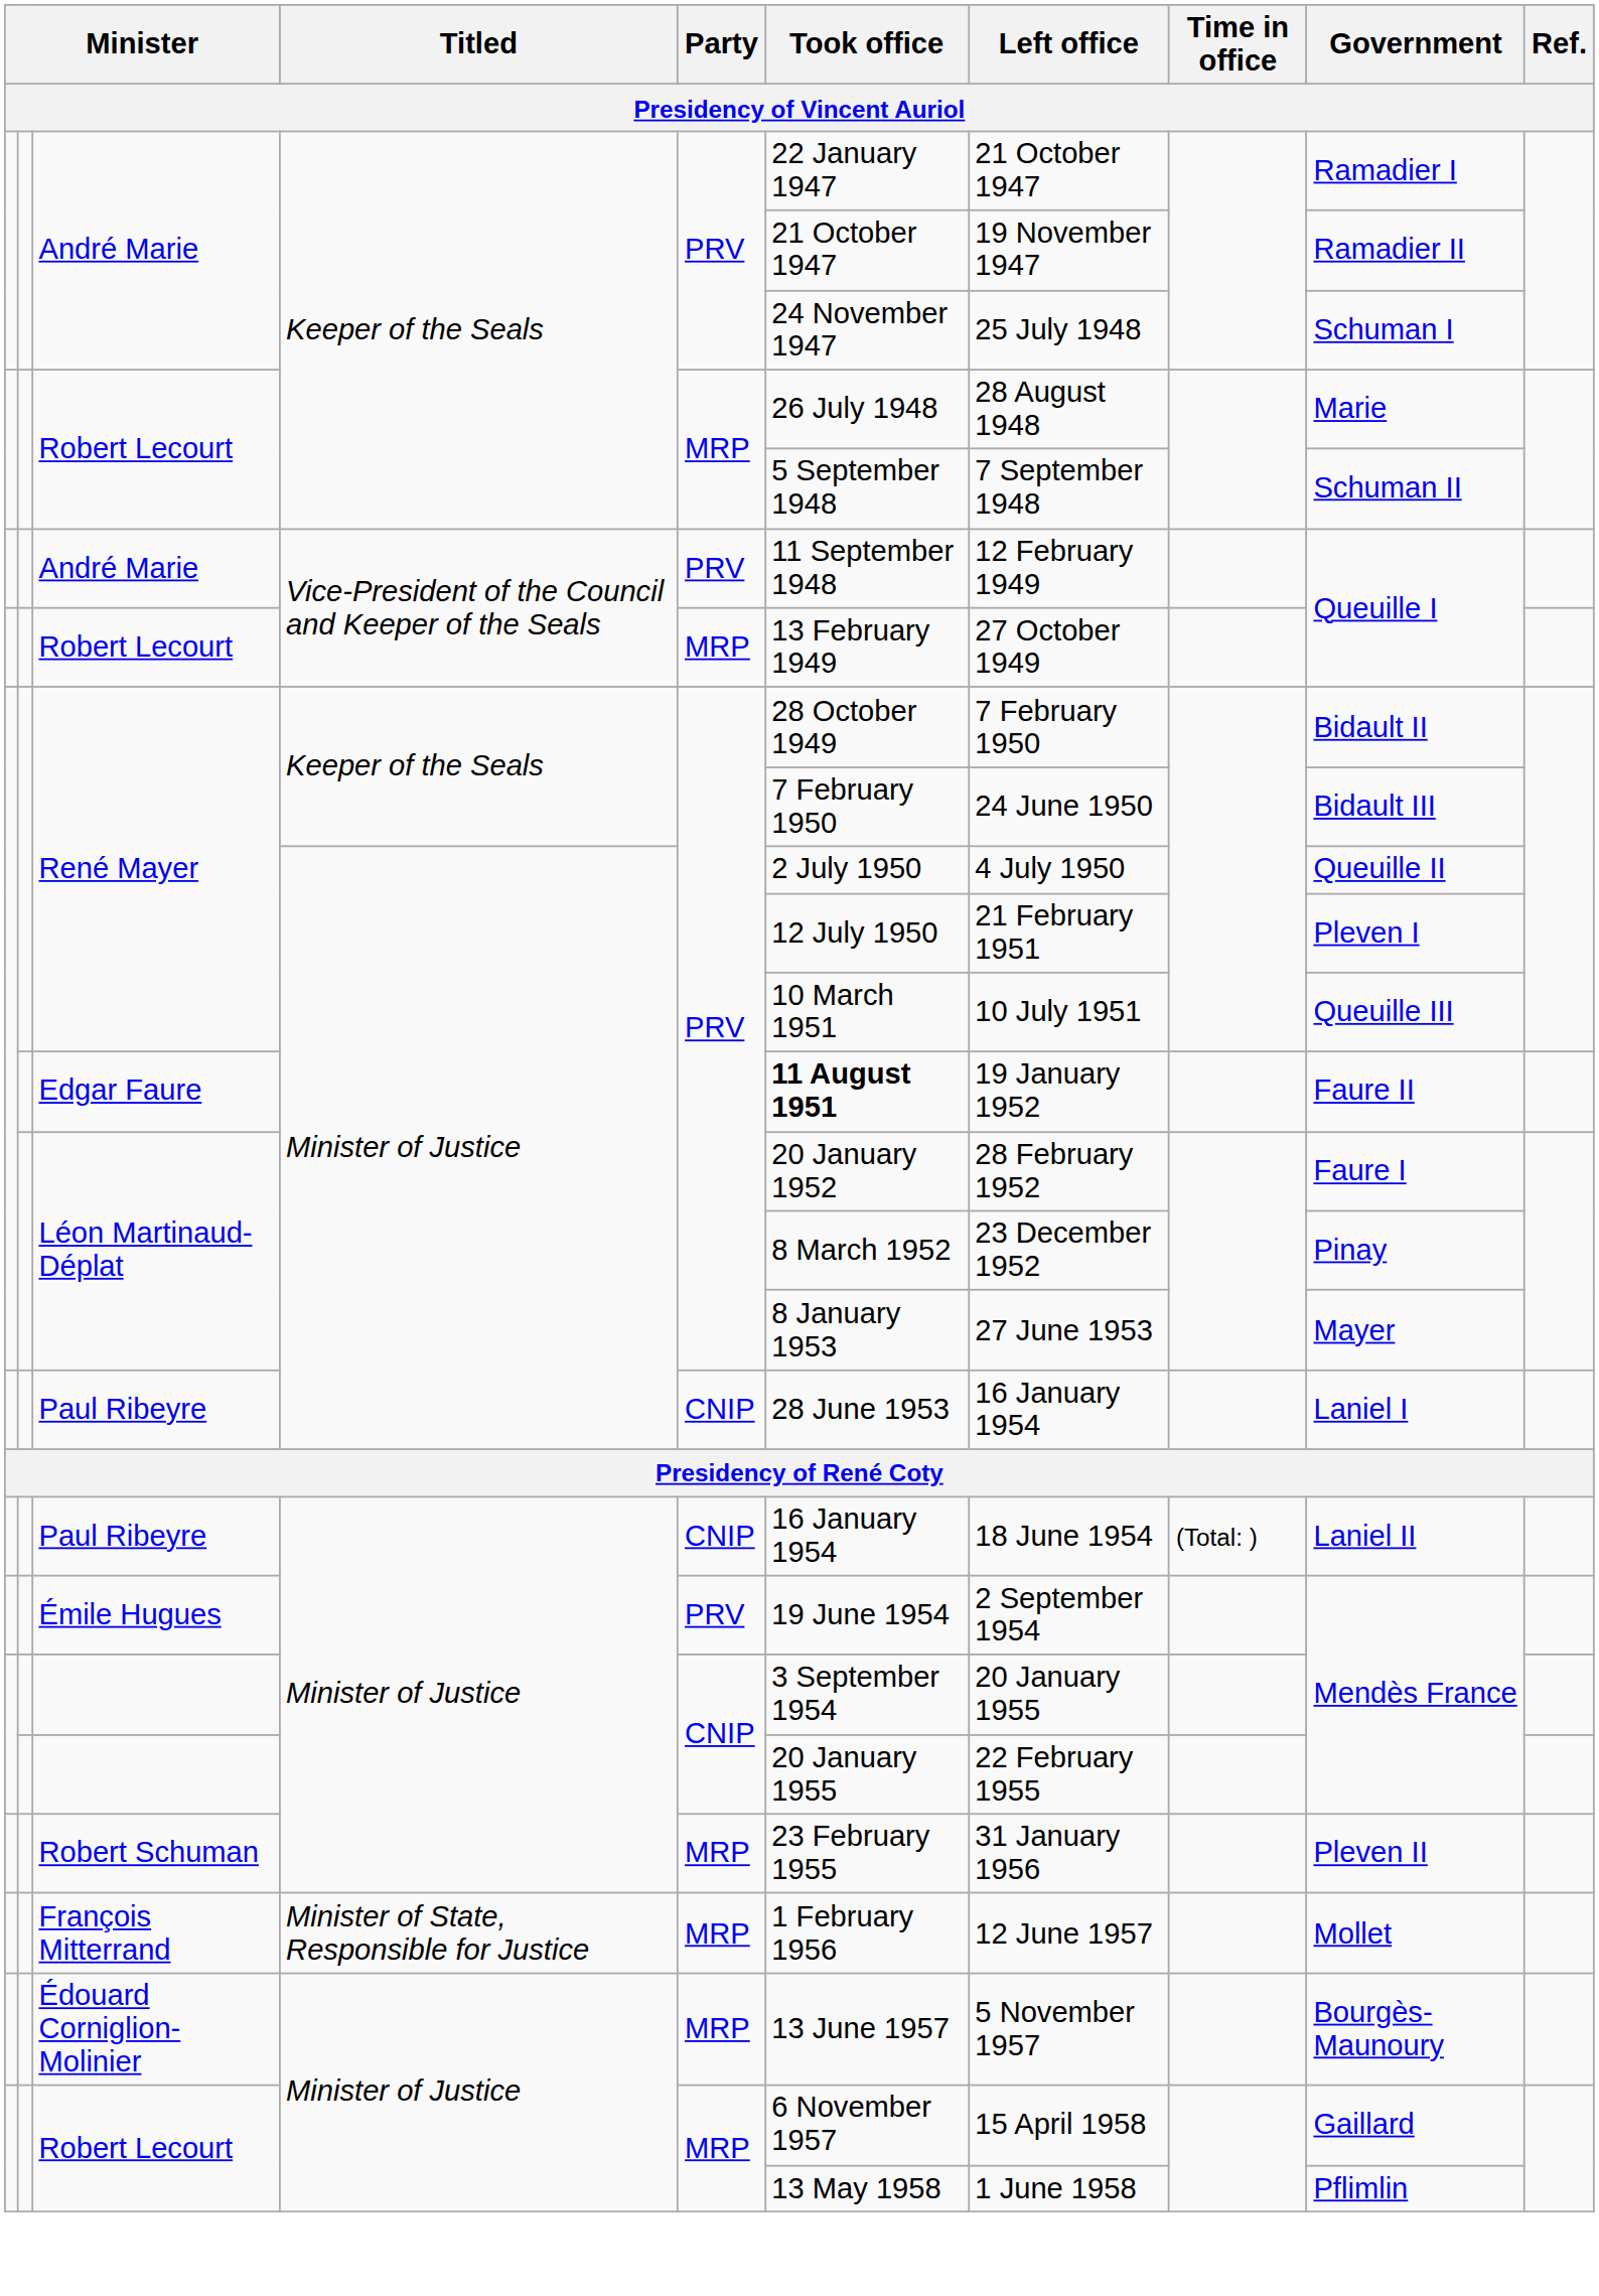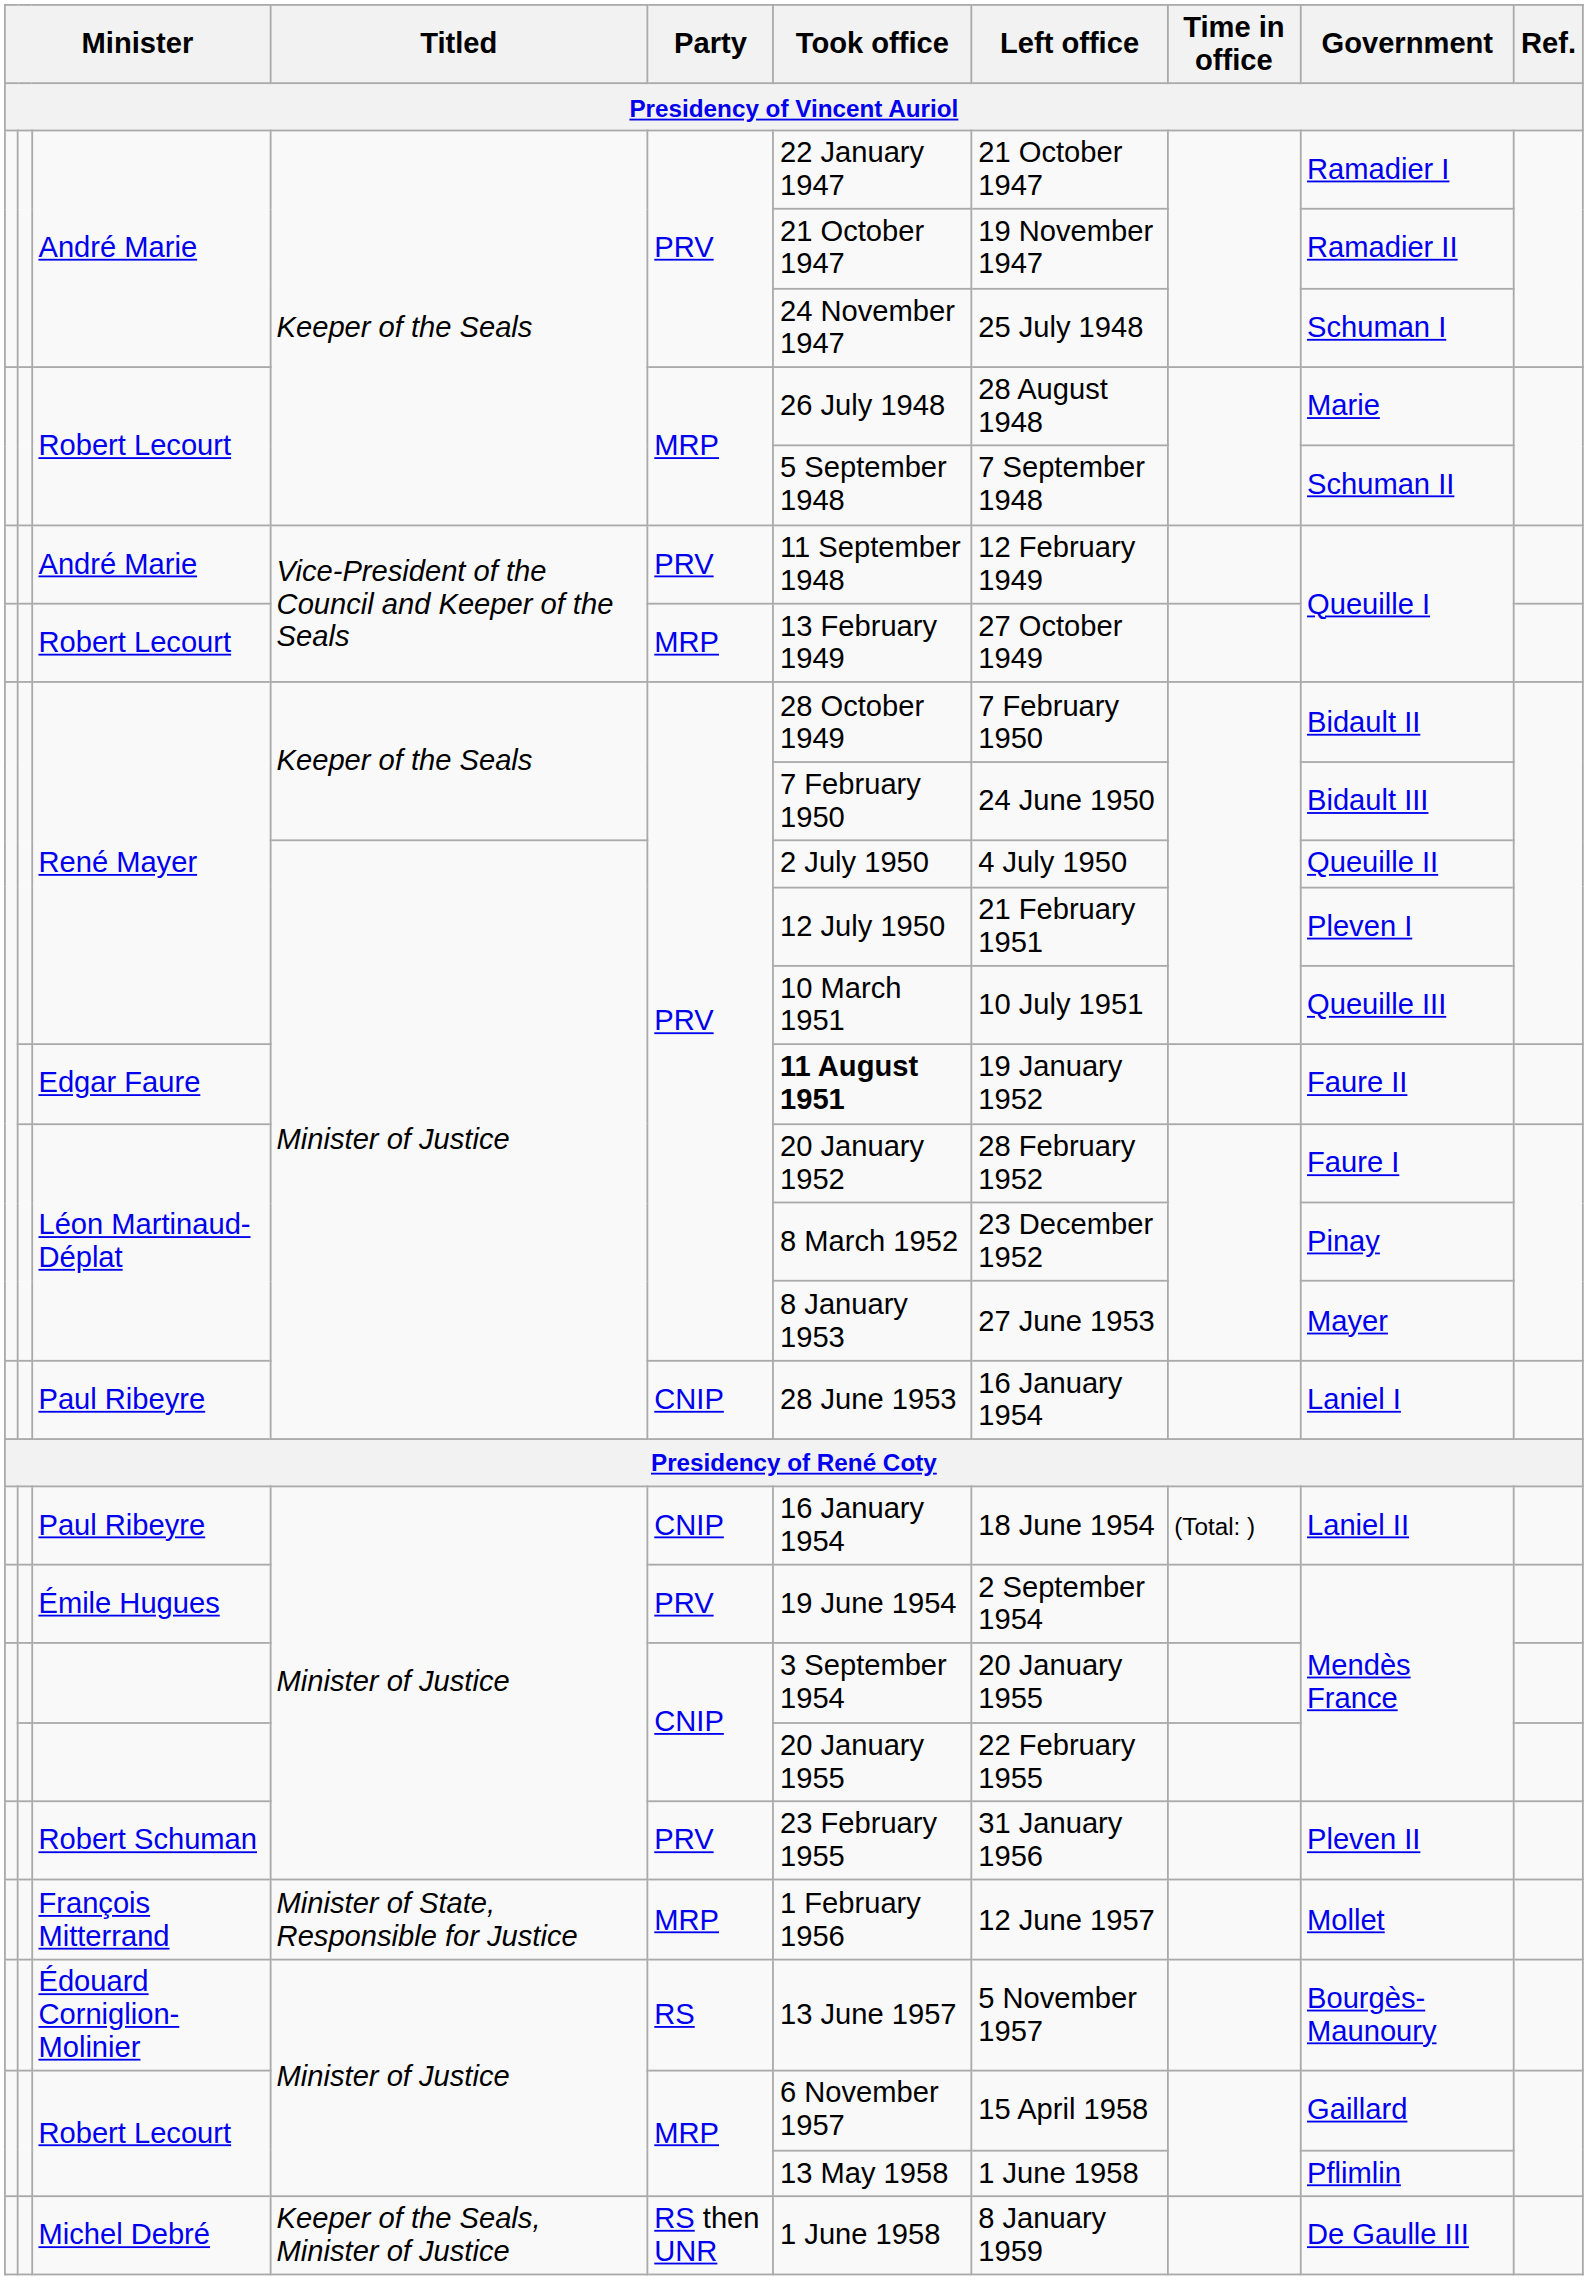Robert Schuman | Party: MRP -> PRV
Édouard Corniglion-Molinier | Party: MRP -> RS
+ row: Michel Debré | Keeper of the Seals, Minister of Justice | RS then UNR | 1 June 1958 | 8 January 1959 | De Gaulle III
